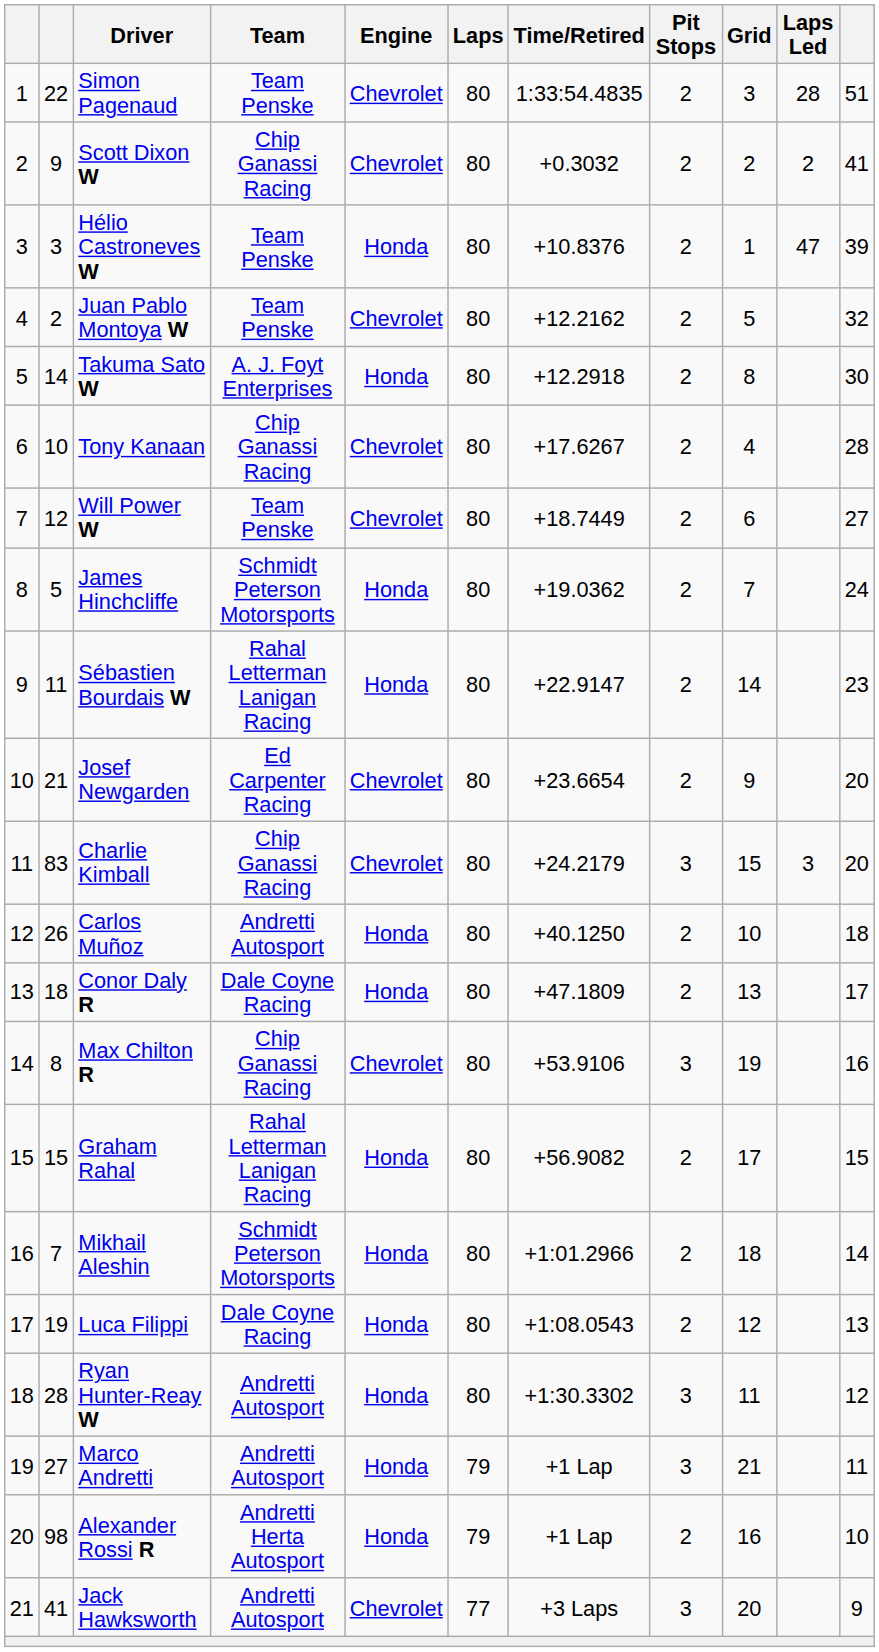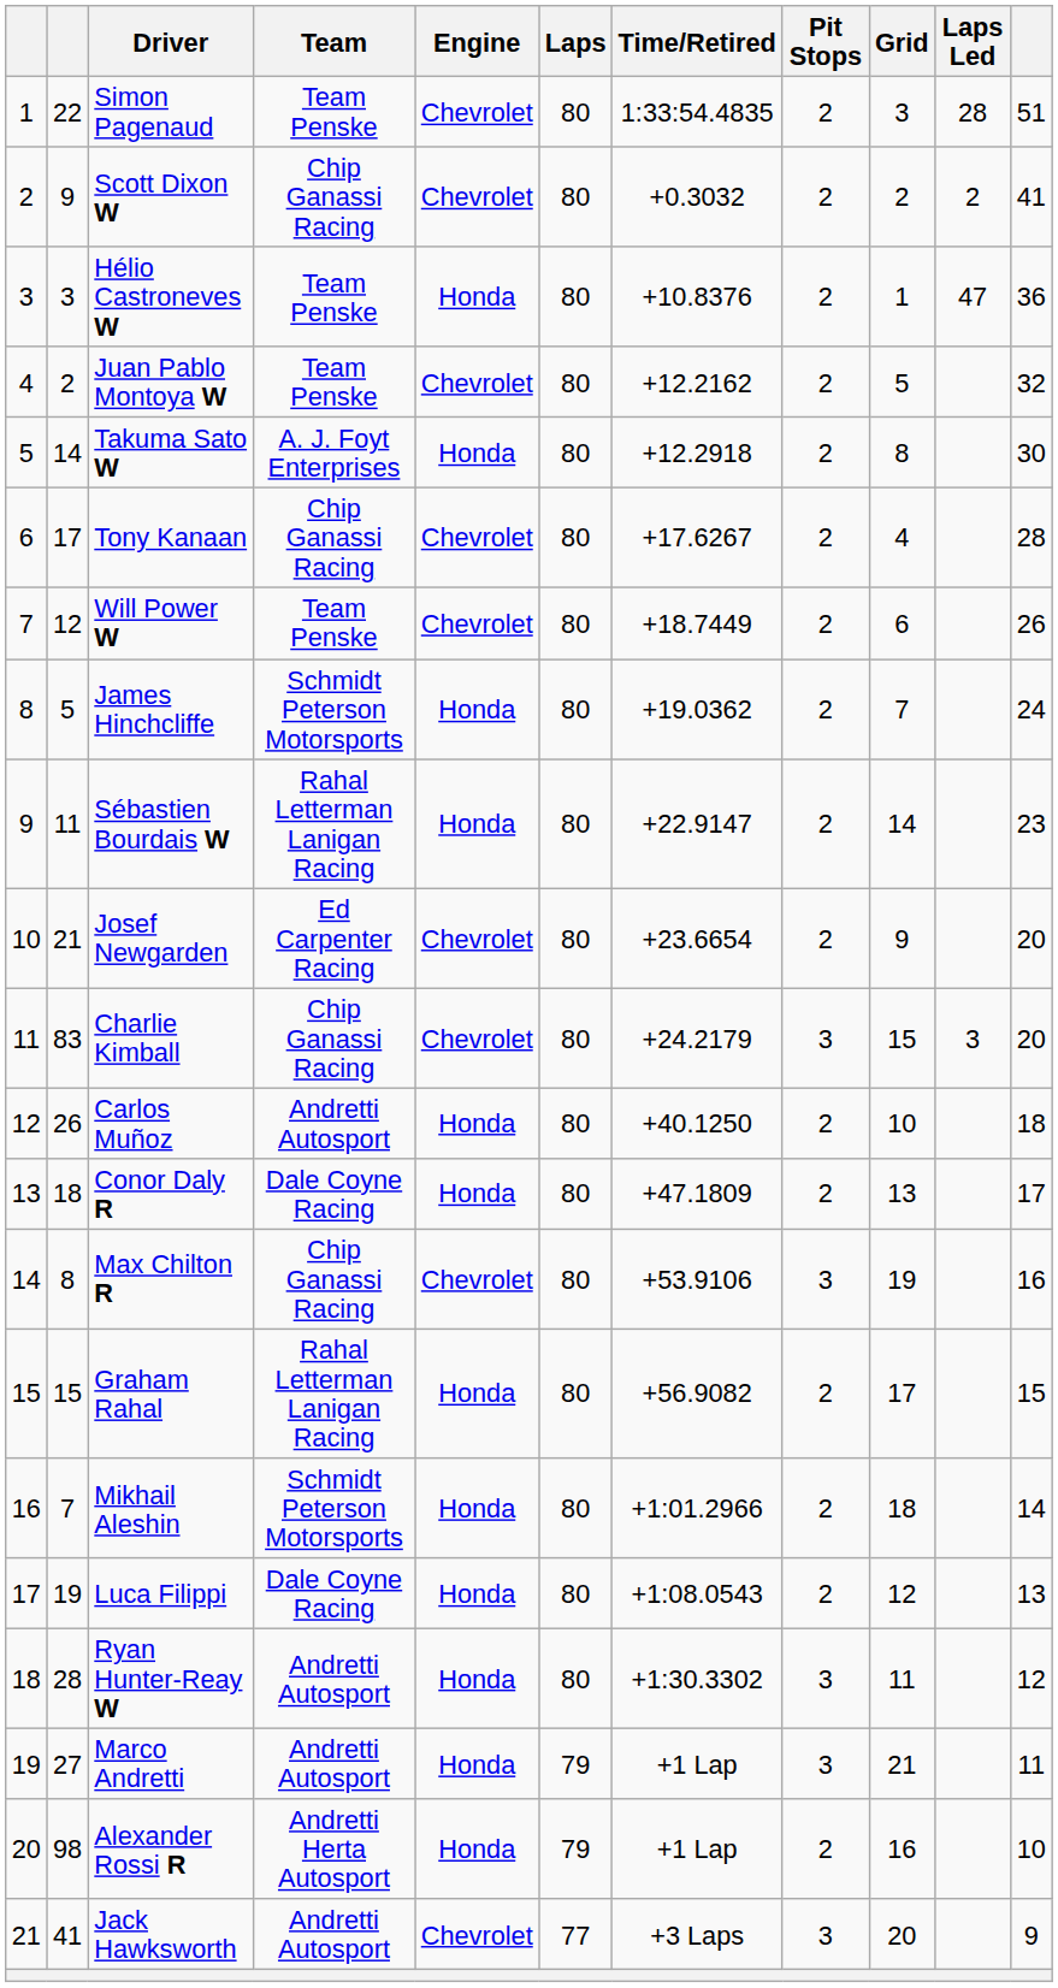Hélio Castroneves W | column 11: 39 -> 36
Tony Kanaan | column 2: 10 -> 17
Will Power W | column 11: 27 -> 26
